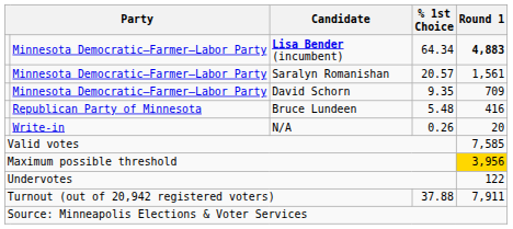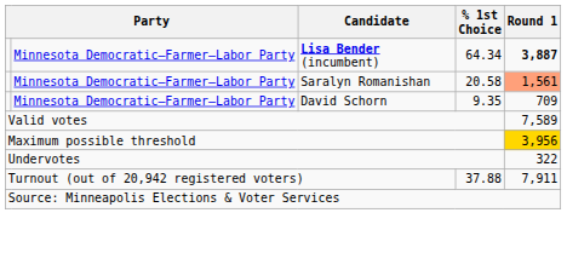Lisa Bender (incumbent) | Round 1: 4,883 -> 3,887
Saralyn Romanishan | % 1st Choice: 20.57 -> 20.58
Saralyn Romanishan | Round 1: no background -> lightsalmon background
- row: Republican Party of Minnesota | Bruce Lundeen | 5.48 | 416
- row: Write-in | N/A | 0.26 | 20
Valid votes | Round 1: 7,585 -> 7,589
Undervotes | Round 1: 122 -> 322
